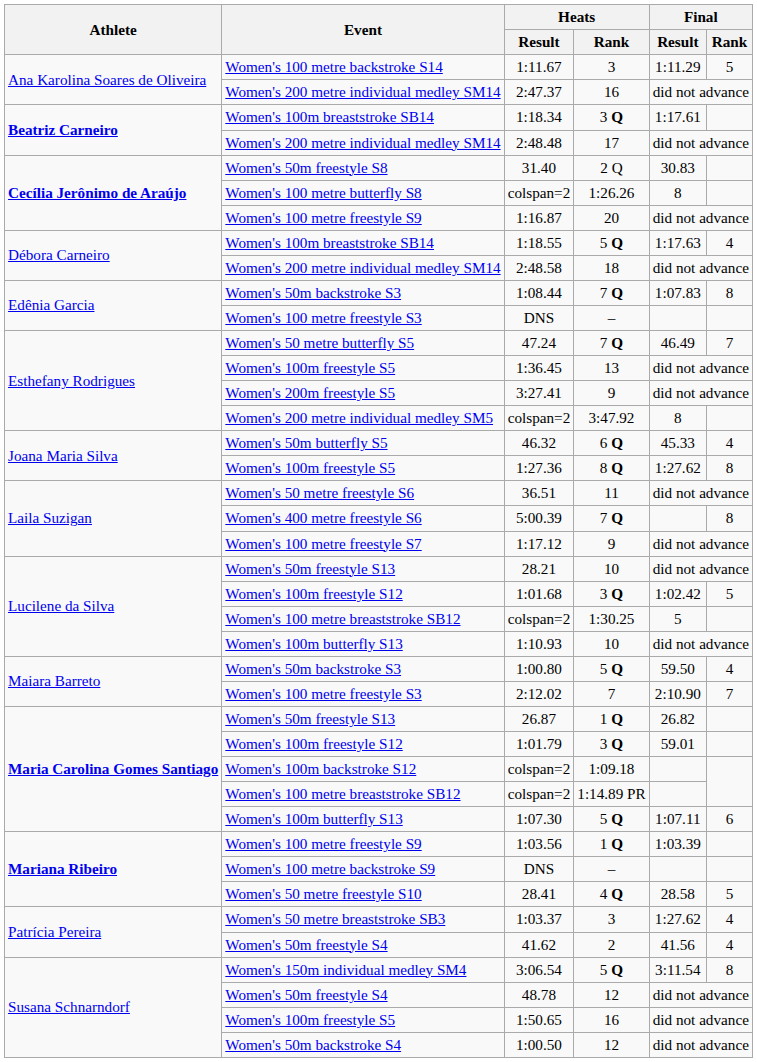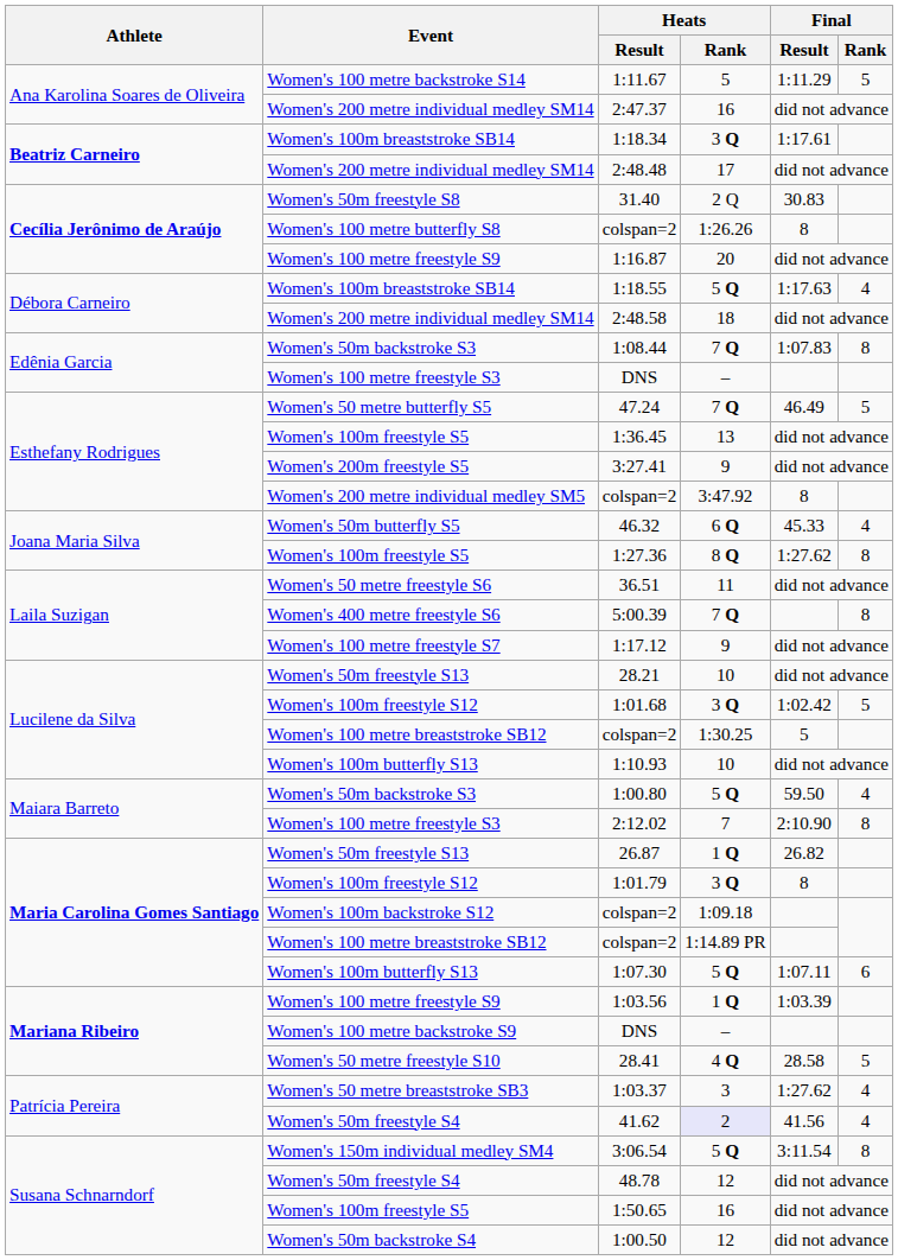1:11.67 | Heats / Rank: 3 -> 5
47.24 | Final / Rank: 7 -> 5
2:12.02 | Final / Rank: 7 -> 8
1:01.79 | Final / Result: 59.01 -> 8
41.62 | Heats / Rank: no background -> lavender background
